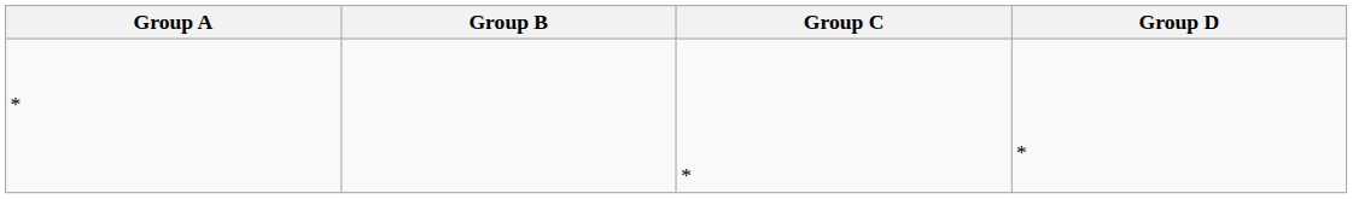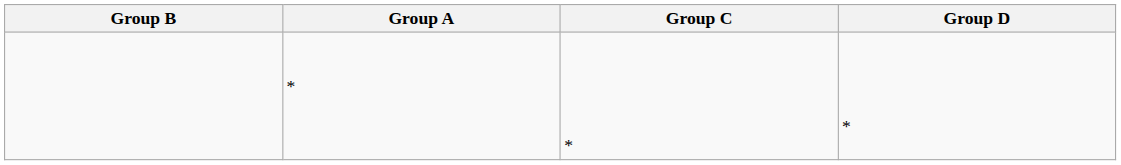columns swapped: Group A <-> Group B
